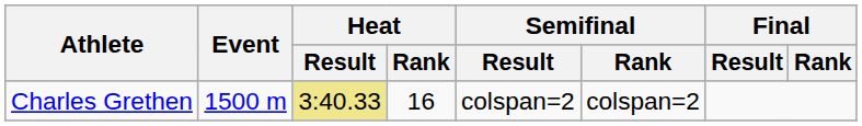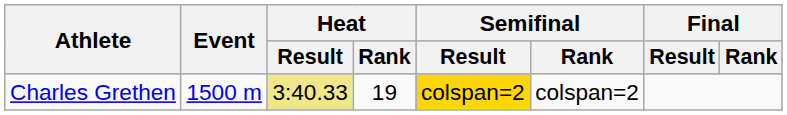Charles Grethen | Heat / Rank: 16 -> 19
Charles Grethen | Semifinal / Result: no background -> gold background
